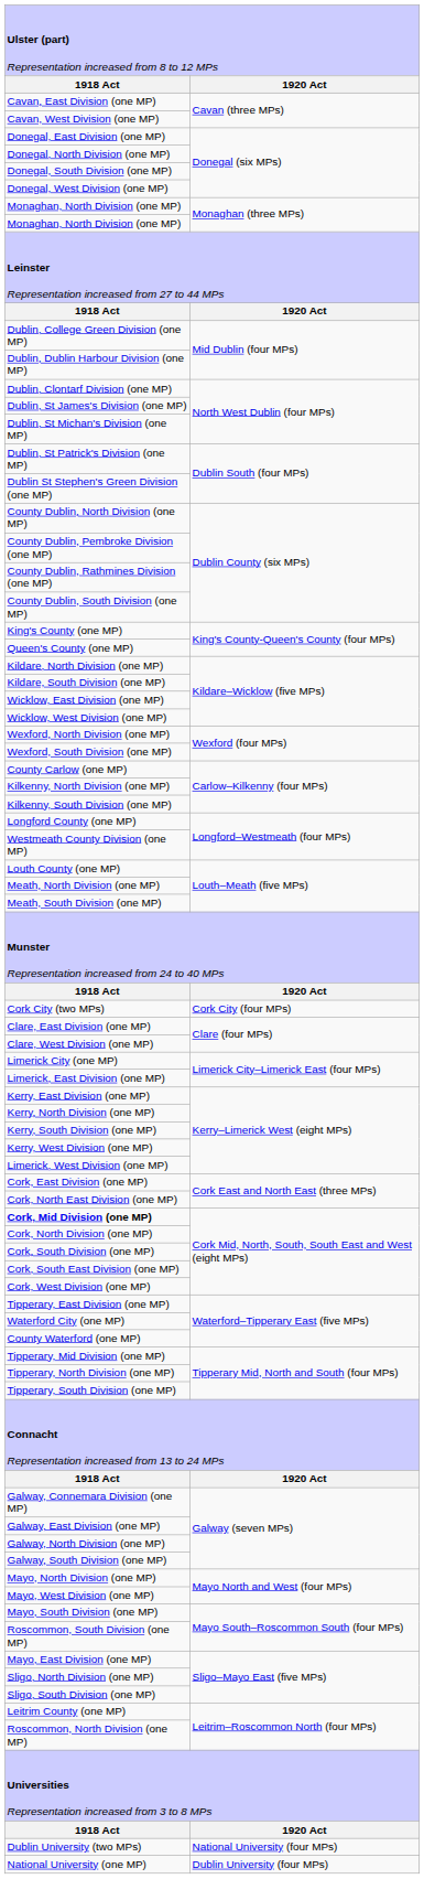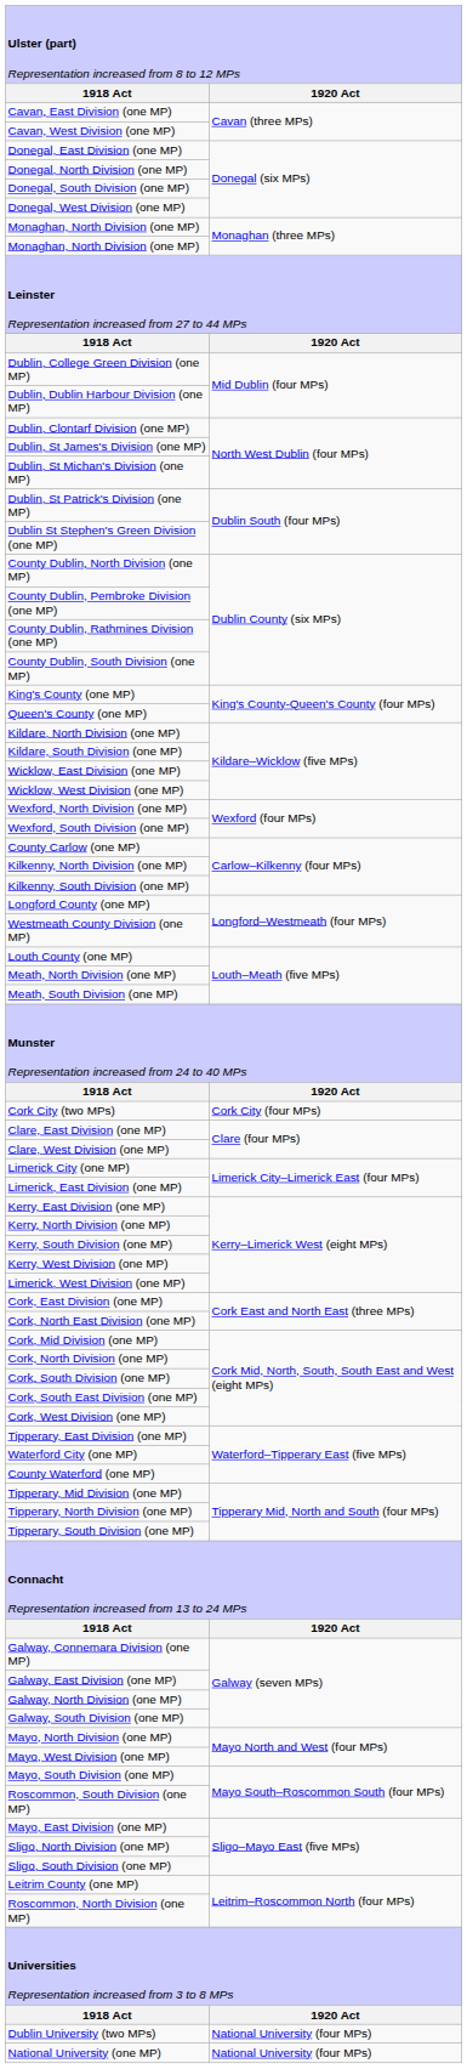row 54 | column 1: bold -> normal
row 83 | column 2: Dublin University (four MPs) -> National University (four MPs)
